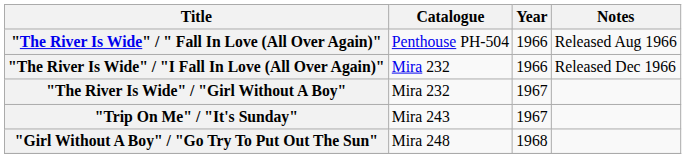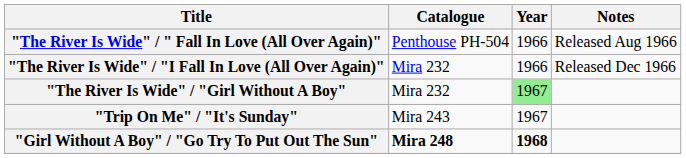"The River Is Wide" / "Girl Without A Boy" | Year: no background -> lightgreen background
"Girl Without A Boy" / "Go Try To Put Out The Sun" | Catalogue: normal -> bold
"Girl Without A Boy" / "Go Try To Put Out The Sun" | Year: normal -> bold
